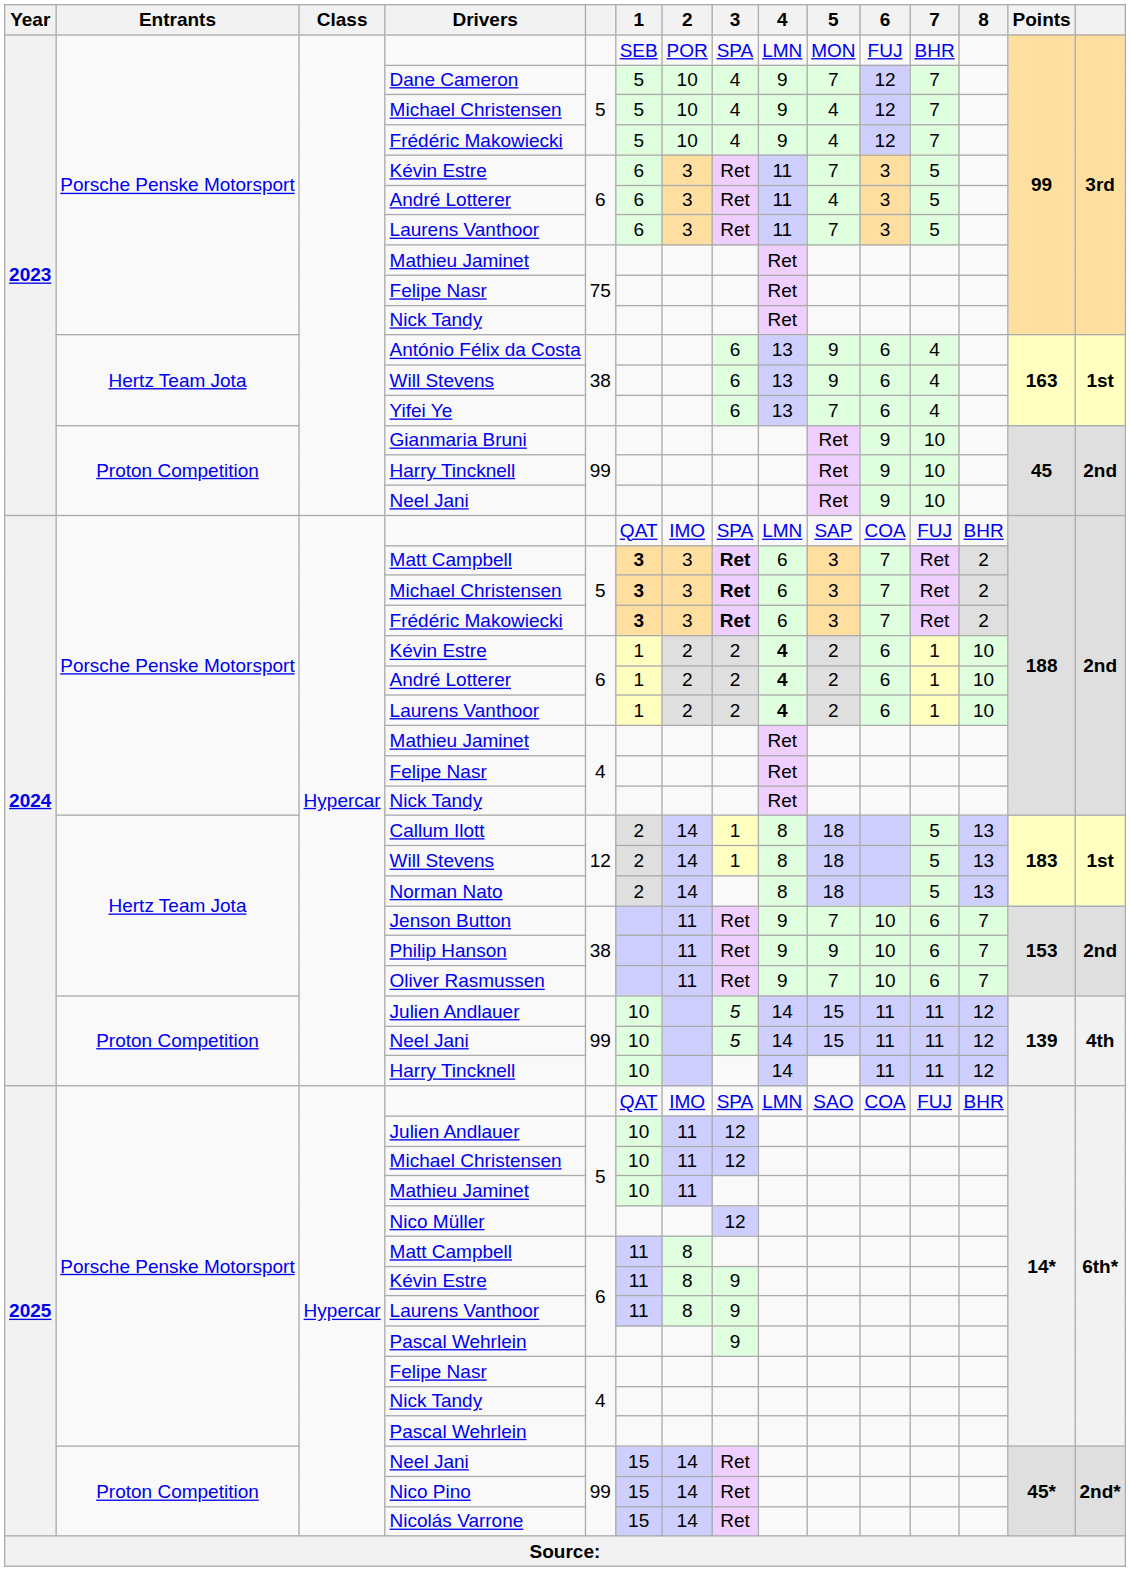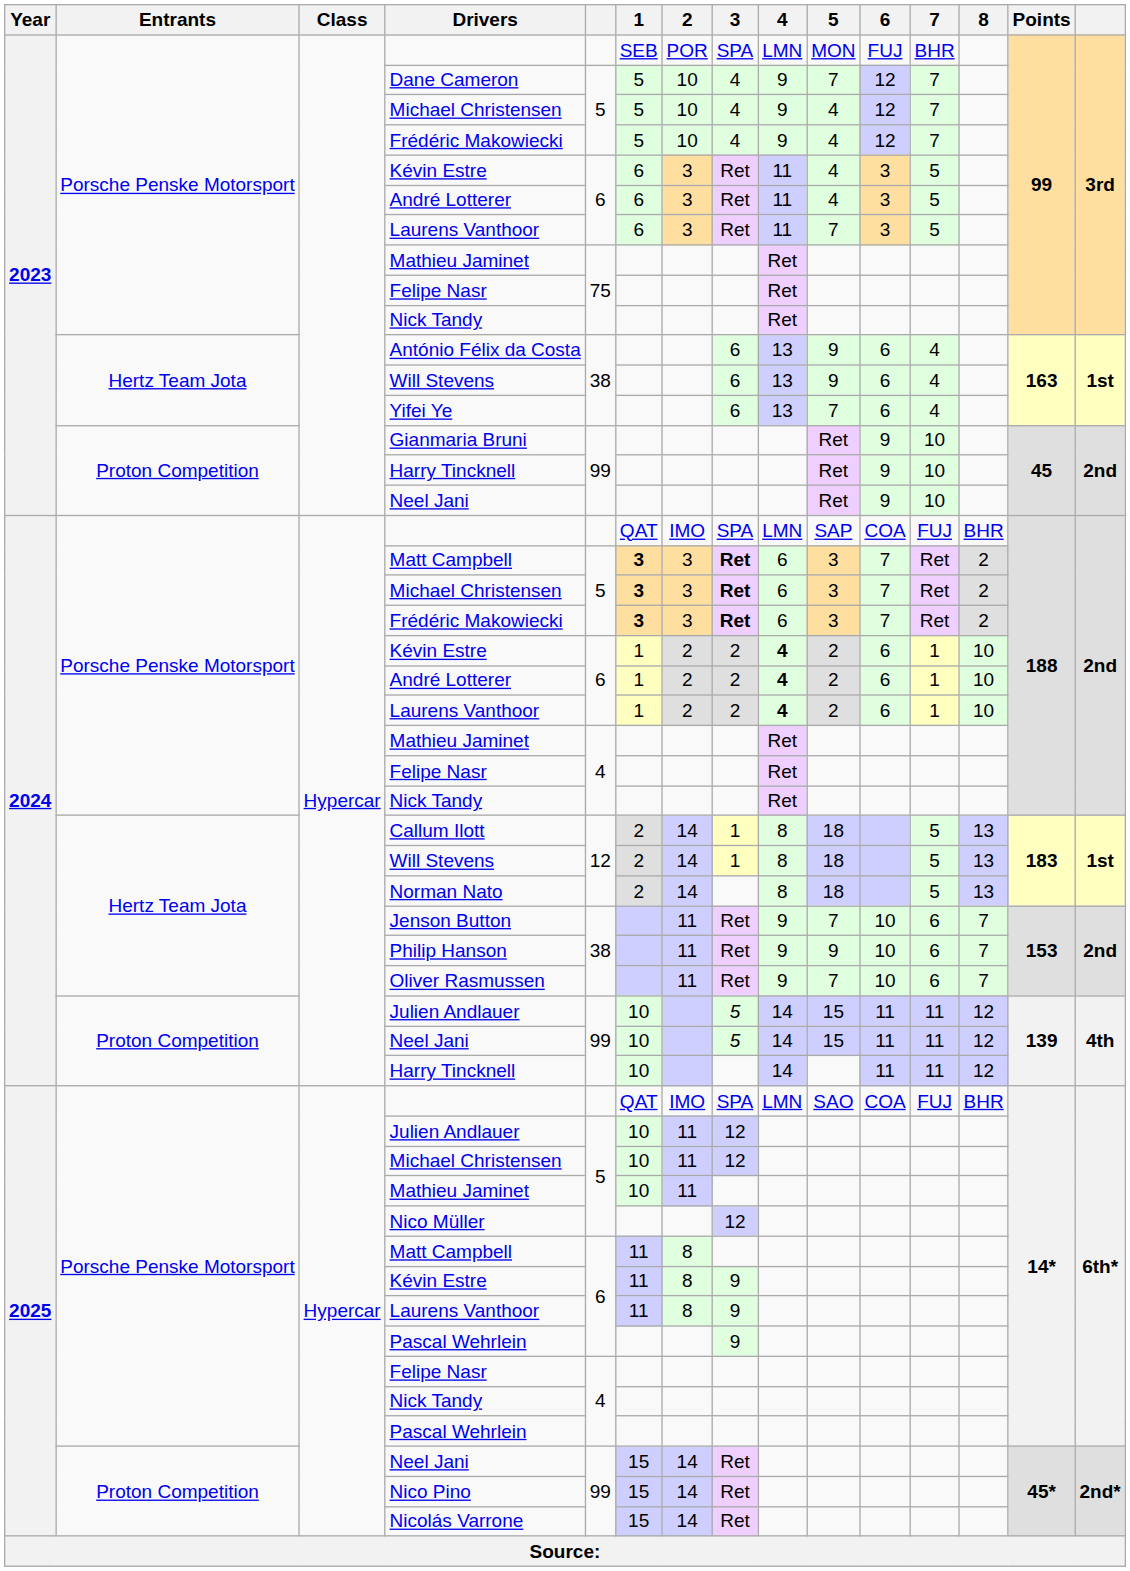2023 / Kévin Estre | 5: 7 -> 4
